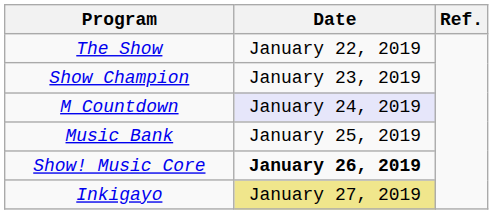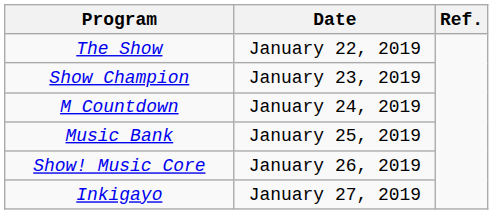M Countdown | Date: lavender background -> no background
Show! Music Core | Date: bold -> normal
Inkigayo | Date: khaki background -> no background
